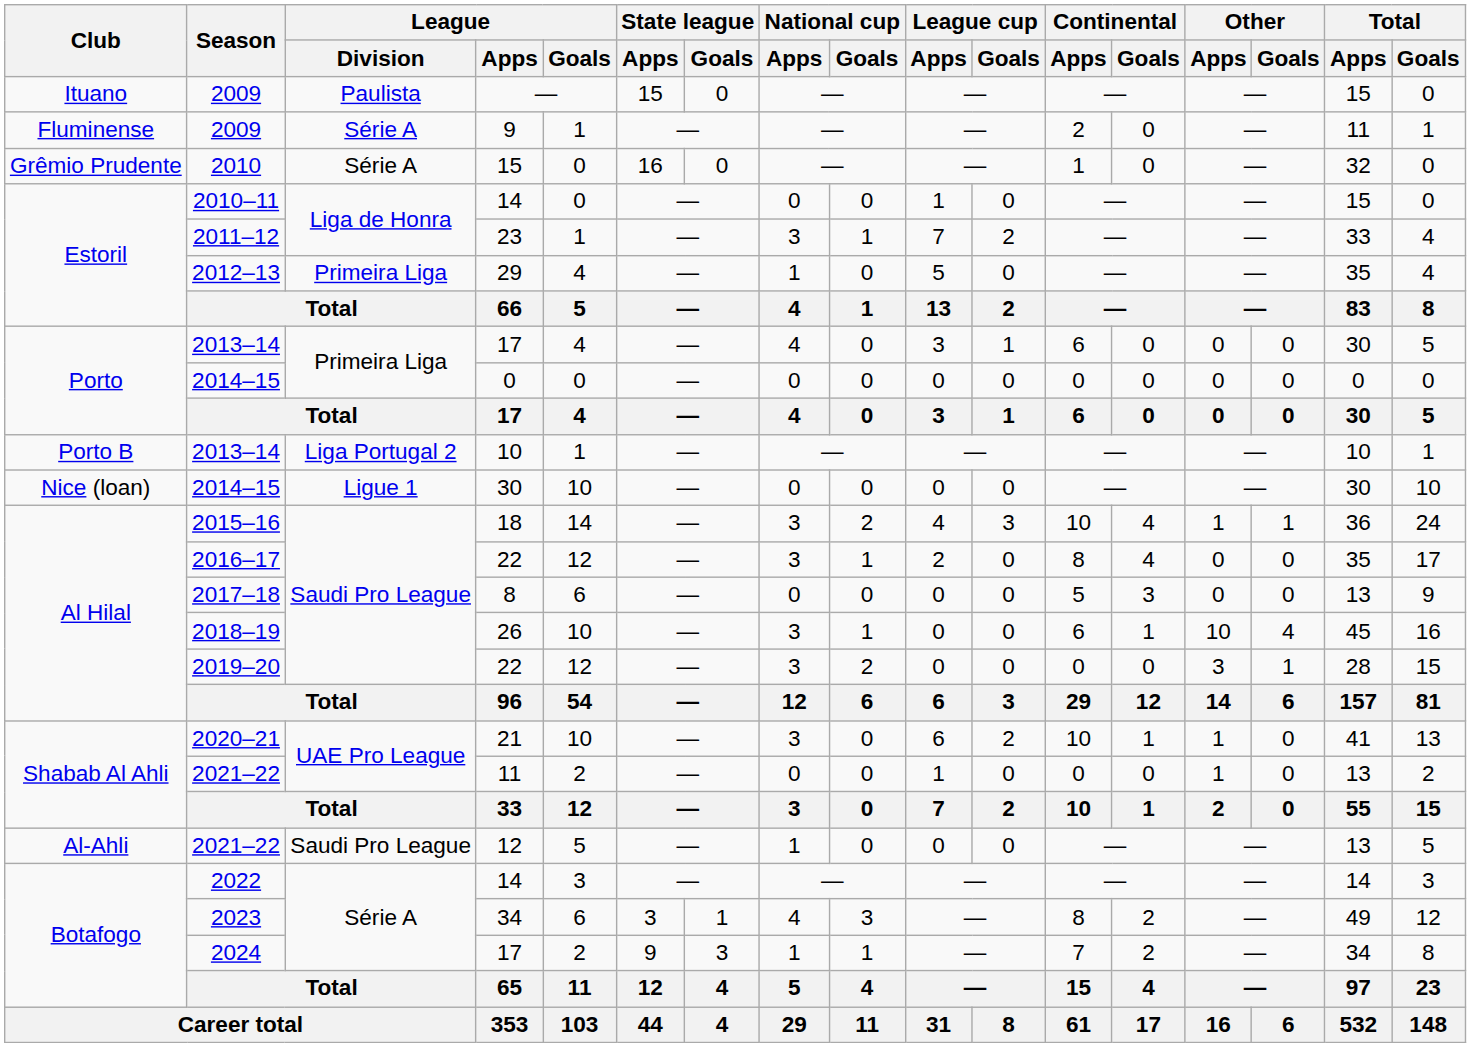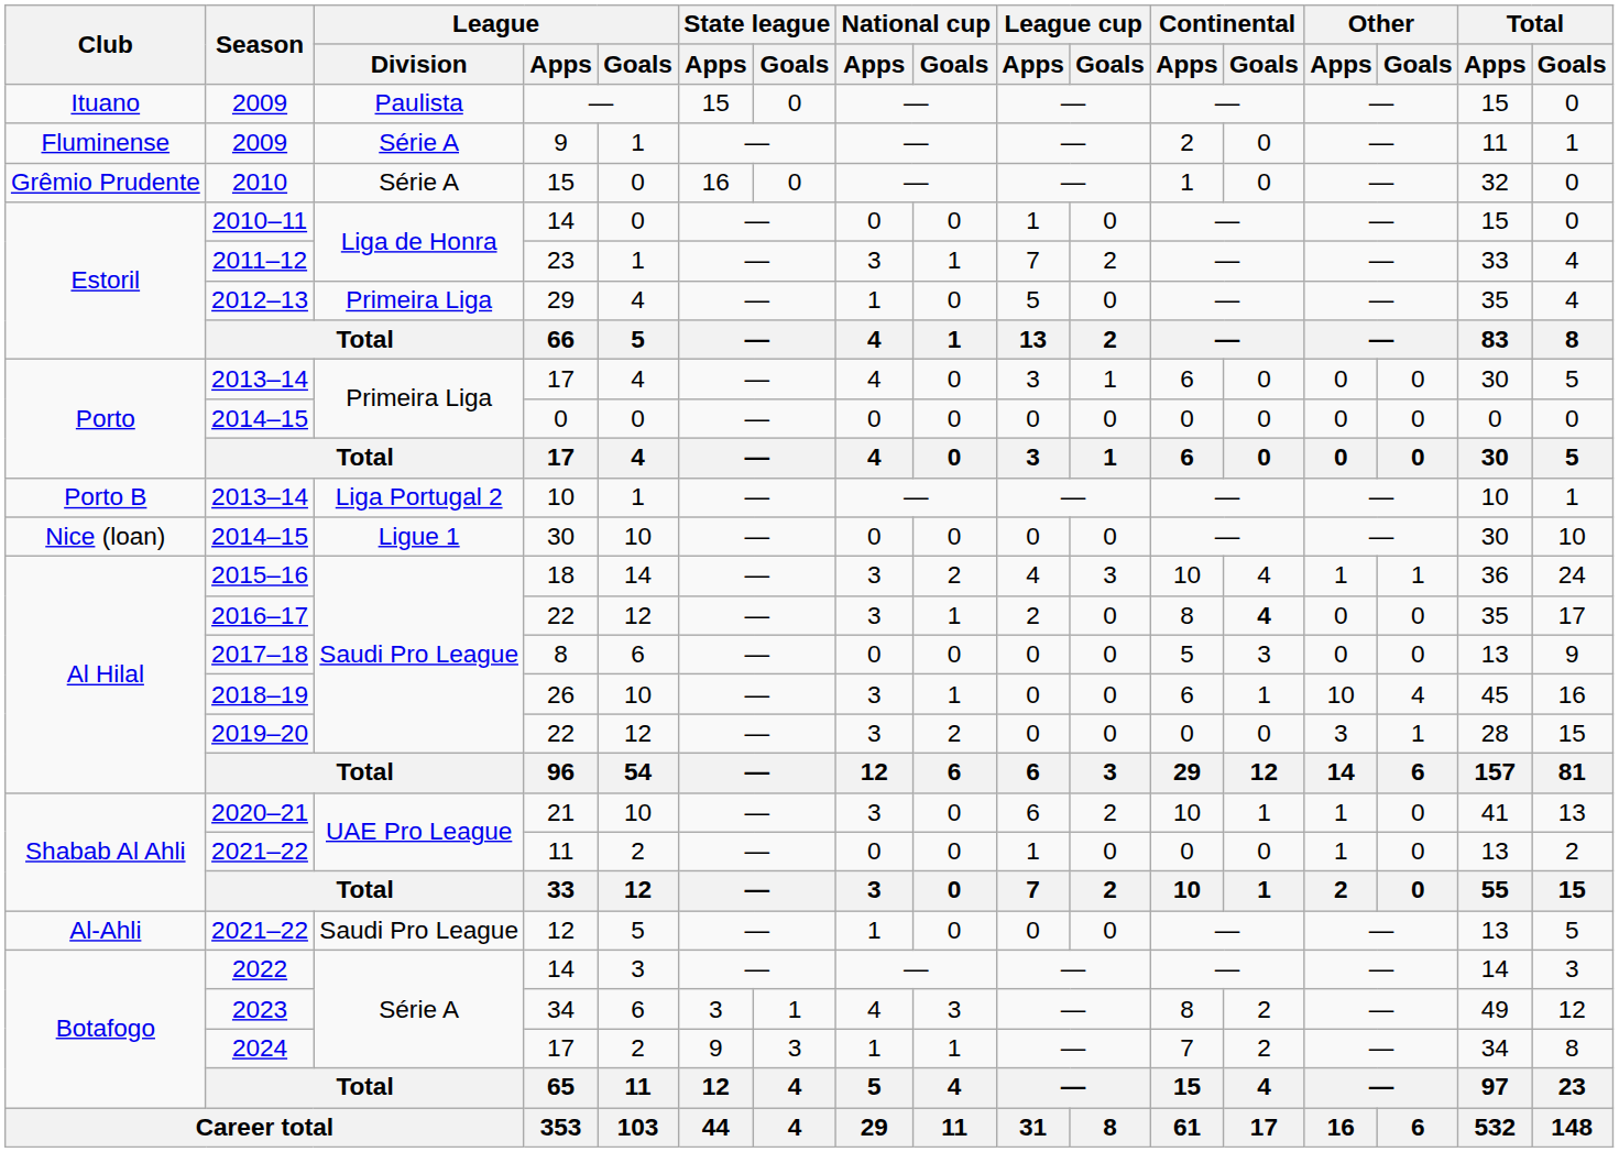2016–17 / 22 | Continental / Goals: normal -> bold
